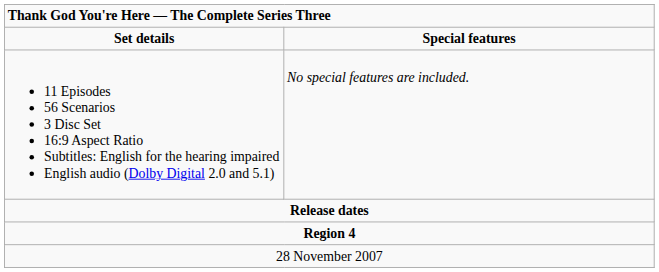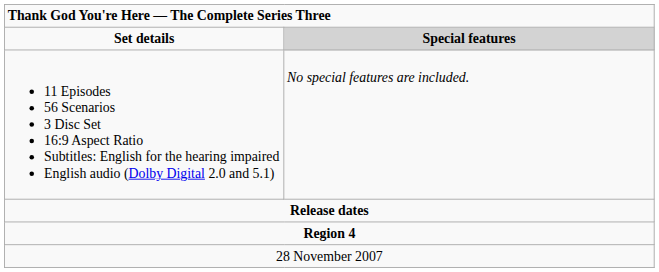Set details | column 2: no background -> lightgrey background
